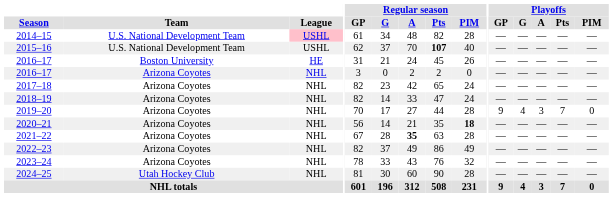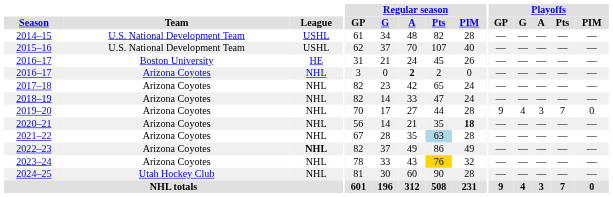2014–15 | League: pink background -> no background
2015–16 | Regular season / Pts: bold -> normal
2016–17 / Arizona Coyotes | Regular season / A: normal -> bold
2021–22 | Regular season / A: bold -> normal
2021–22 | Regular season / Pts: no background -> lightblue background
2022–23 | League: normal -> bold
2023–24 | Regular season / Pts: no background -> gold background
